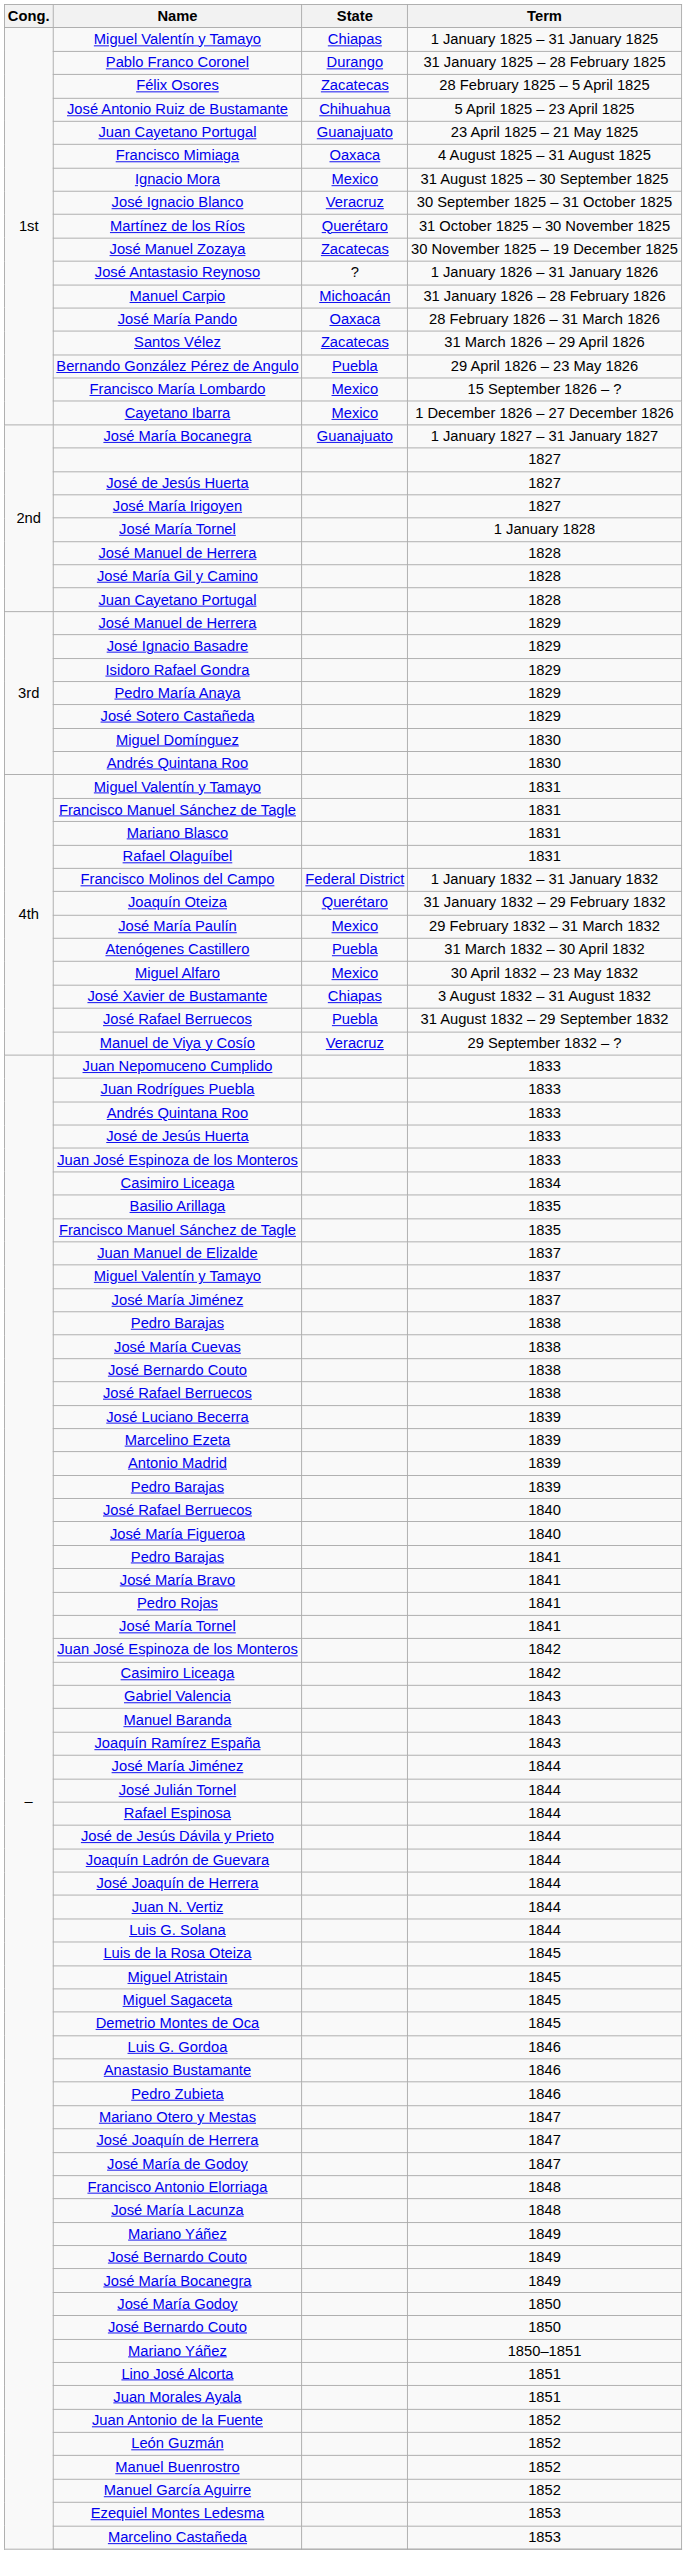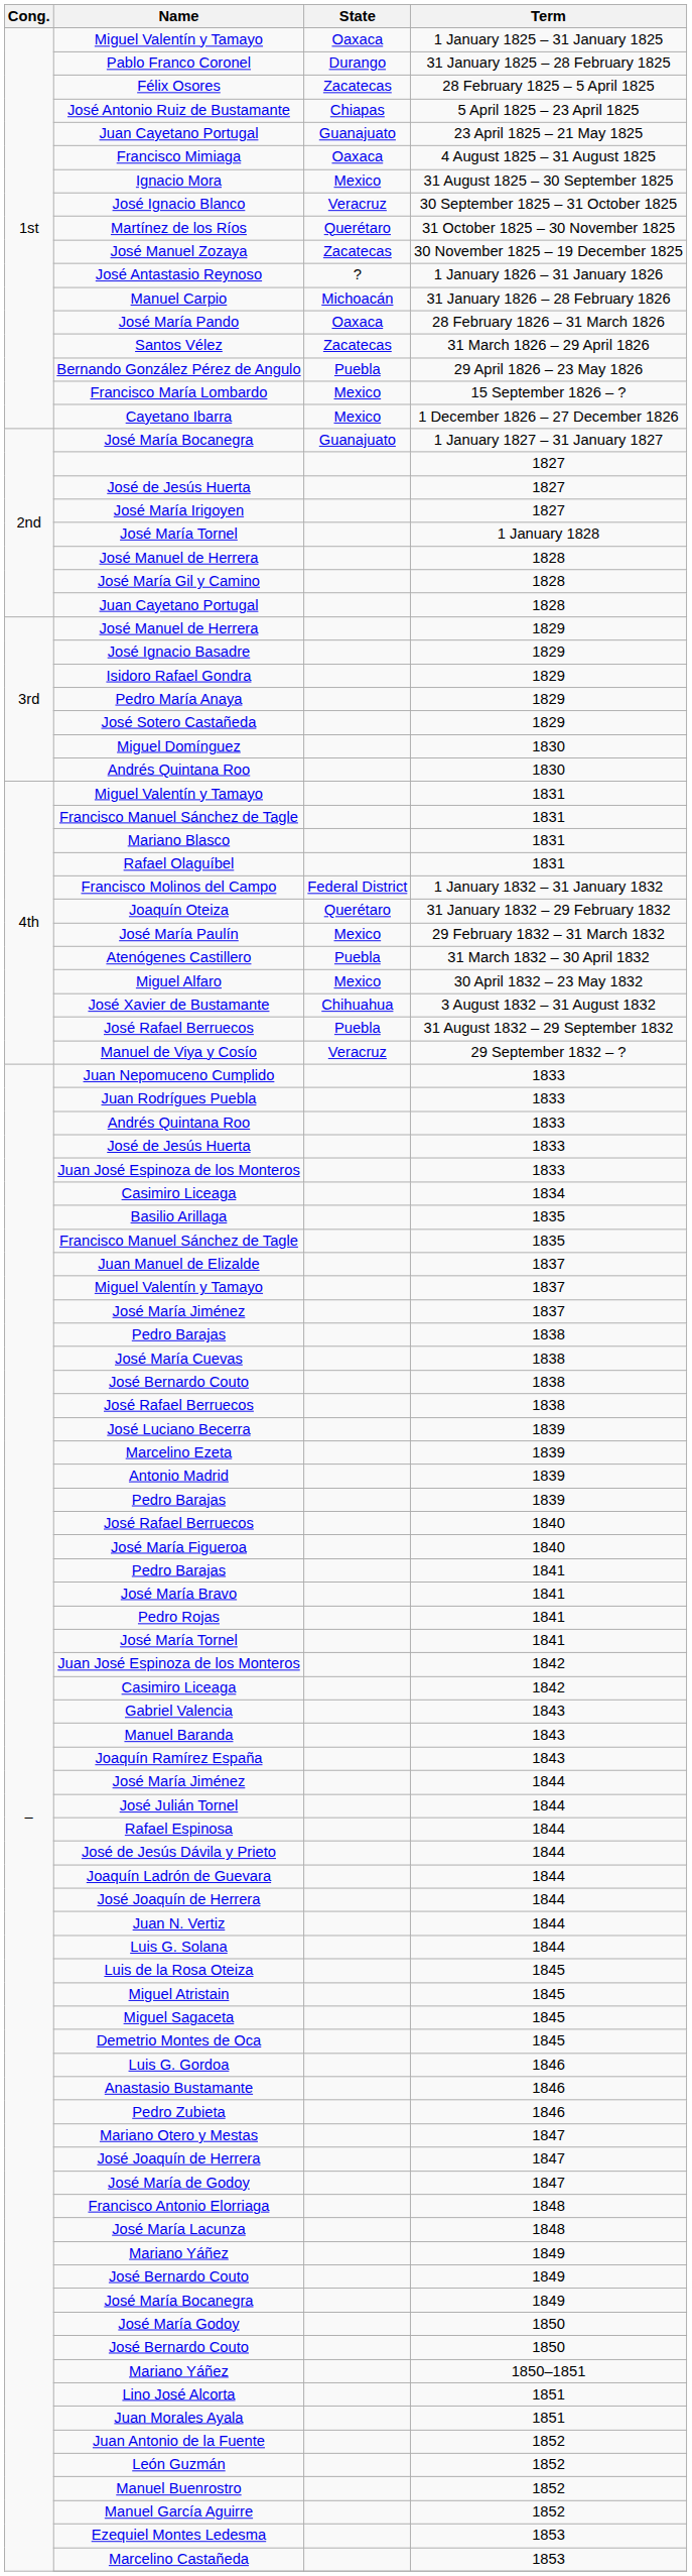Miguel Valentín y Tamayo / 1 January 1825 – 31 January 1825 | State: Chiapas -> Oaxaca
José Antonio Ruiz de Bustamante | State: Chihuahua -> Chiapas
José Xavier de Bustamante | State: Chiapas -> Chihuahua
